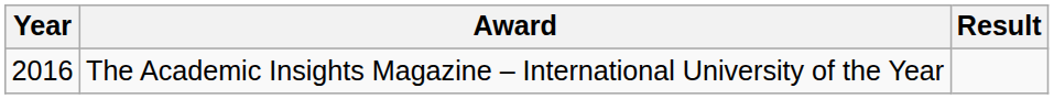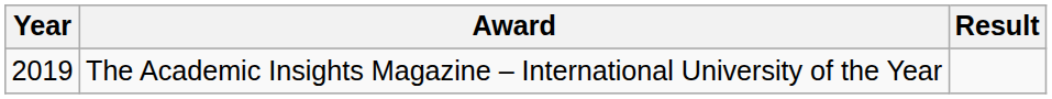row 2 | Year: 2016 -> 2019
